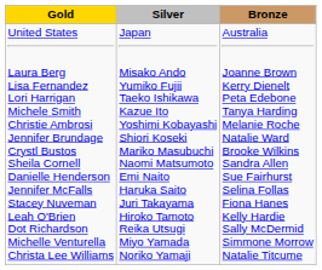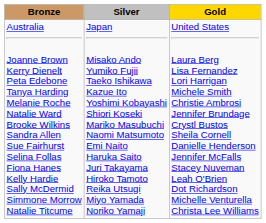columns swapped: Gold <-> Bronze
